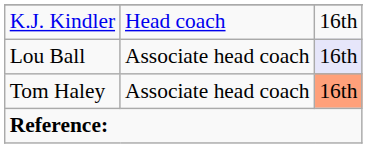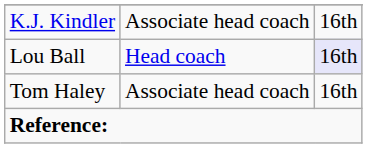K.J. Kindler | column 2: Head coach -> Associate head coach
Lou Ball | column 2: Associate head coach -> Head coach
Tom Haley | column 3: lightsalmon background -> no background
